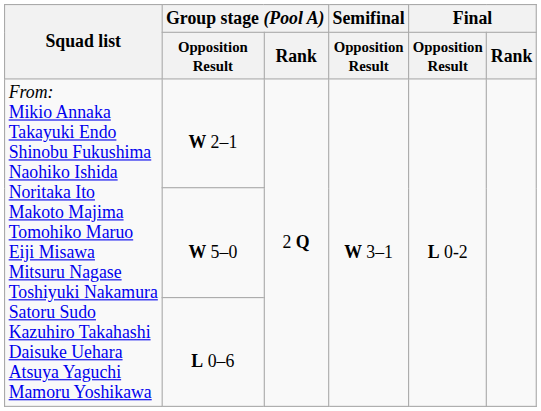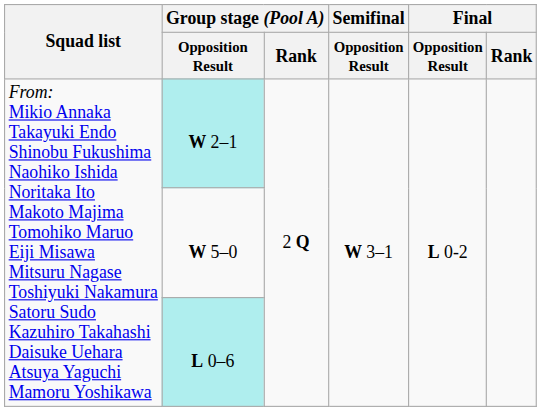W 2–1 | Group stage (Pool A) / Opposition Result: no background -> paleturquoise background
L 0–6 | Group stage (Pool A) / Opposition Result: no background -> paleturquoise background
